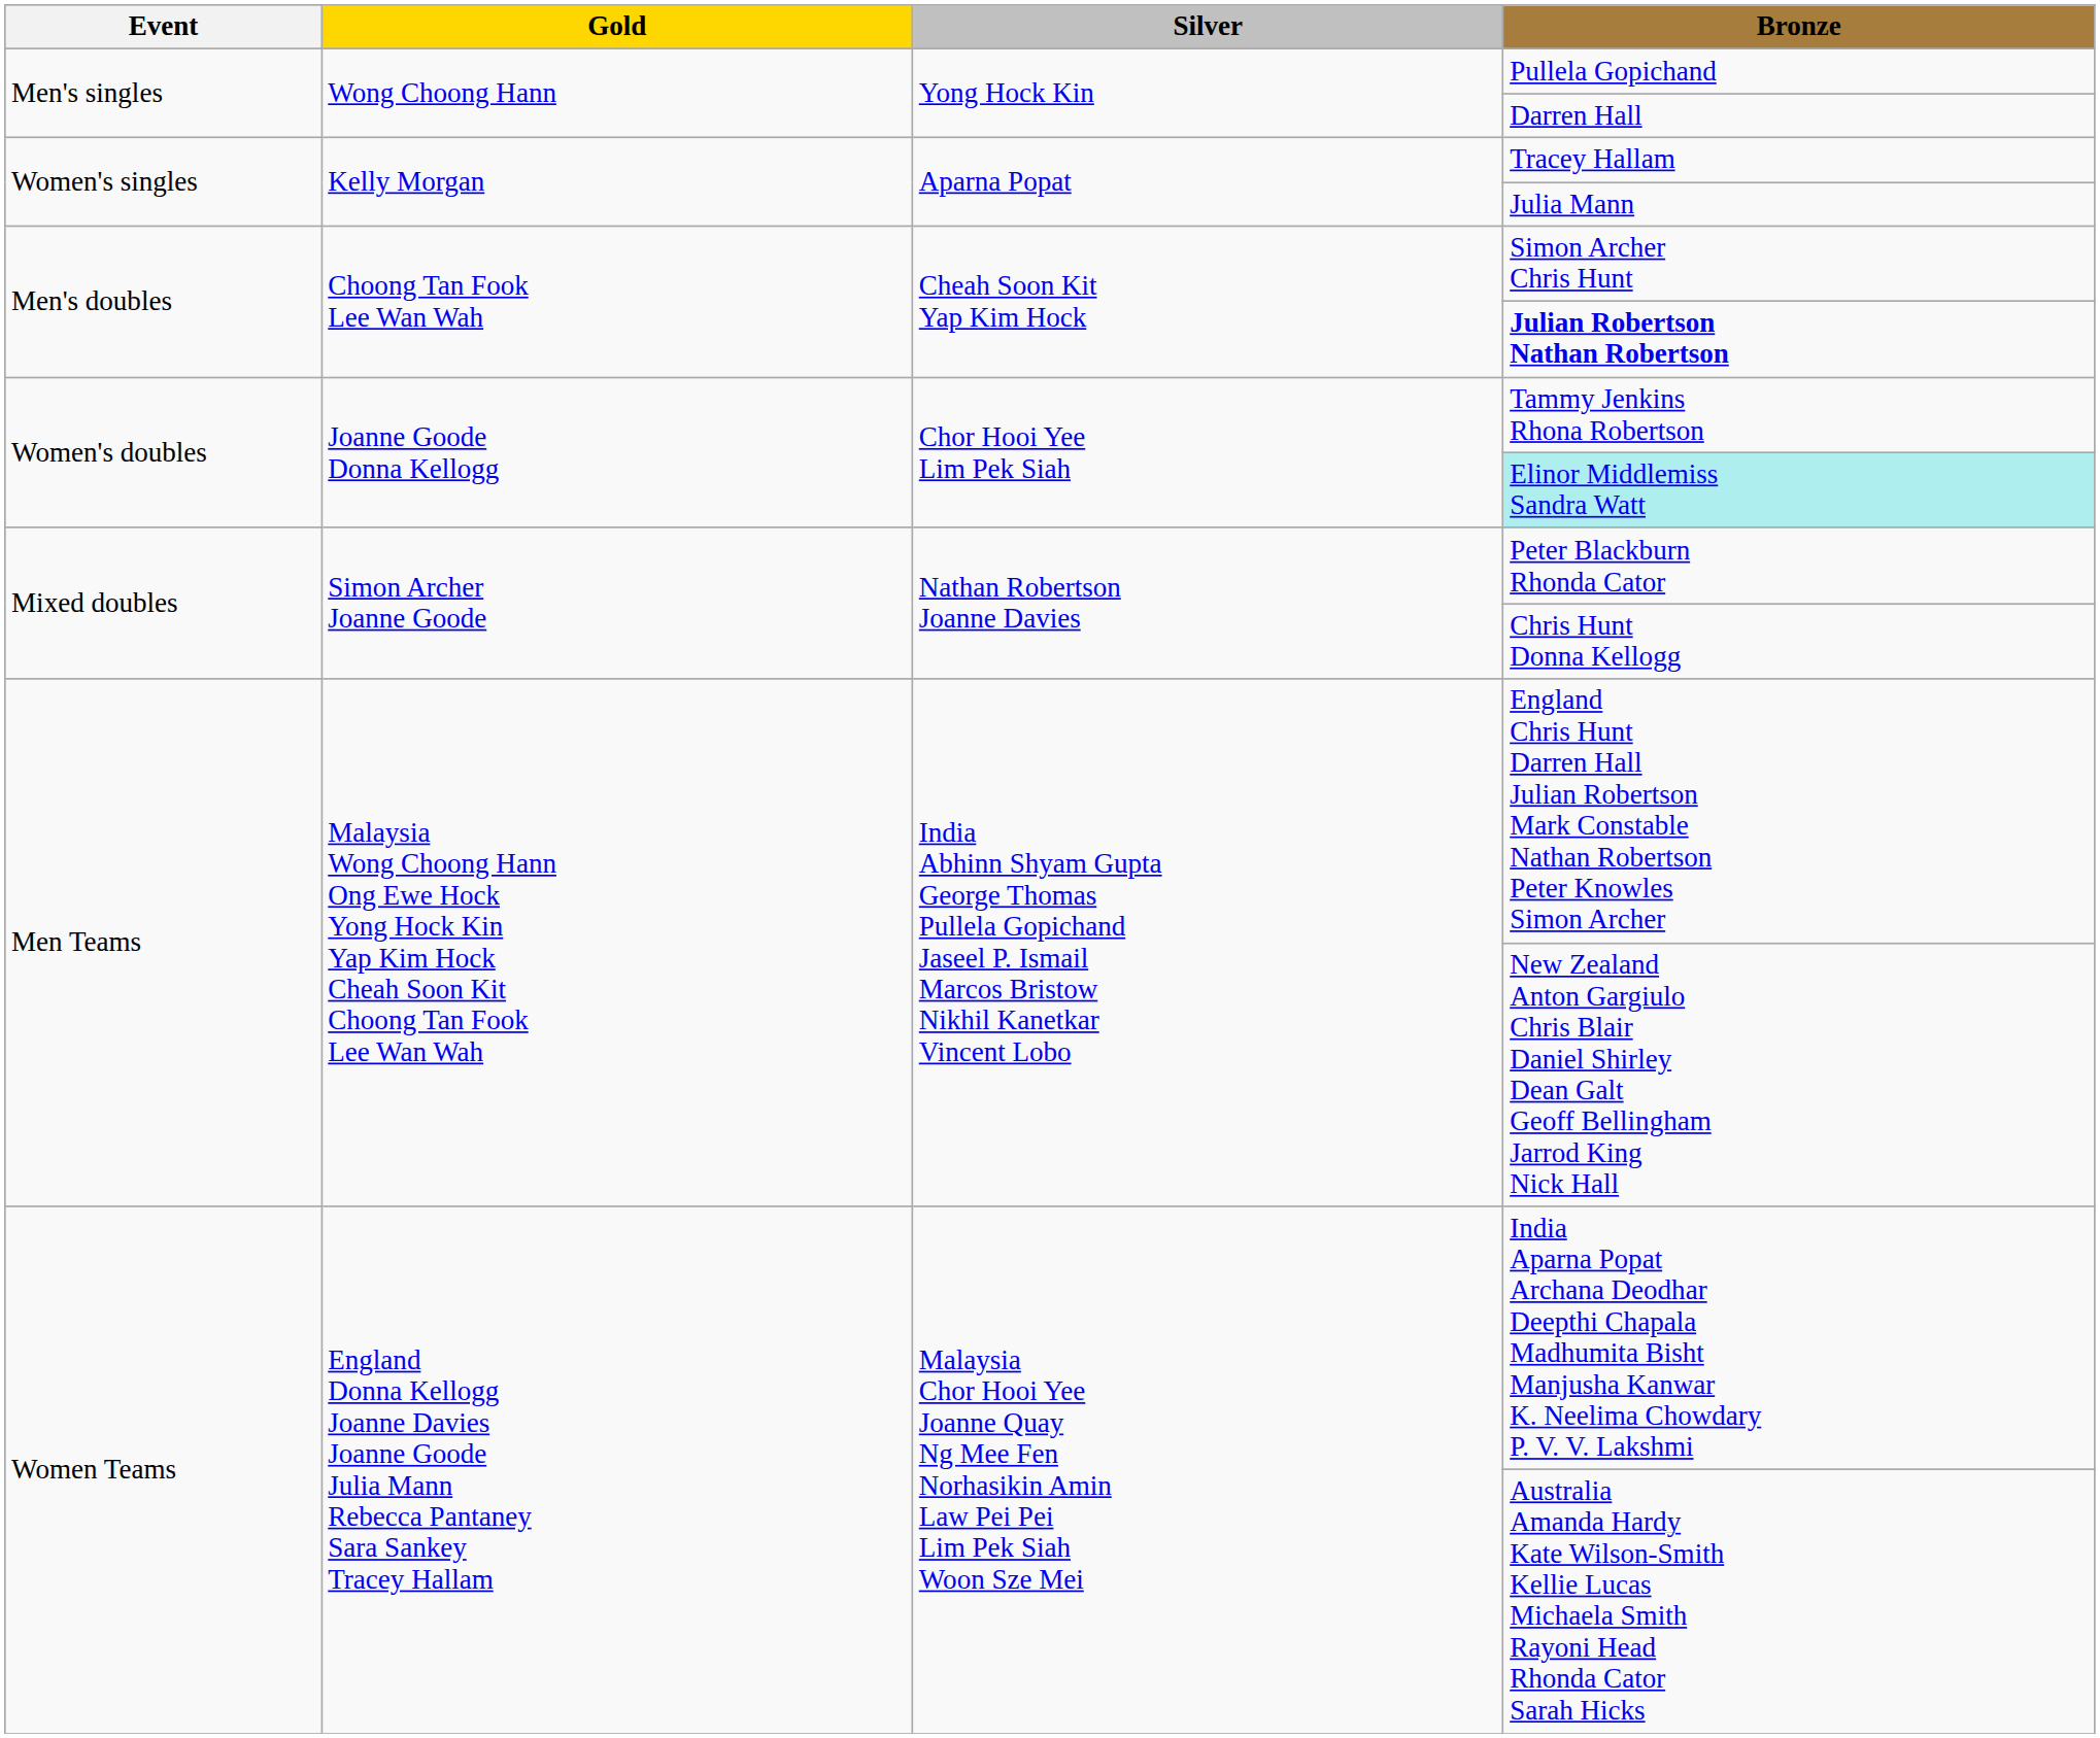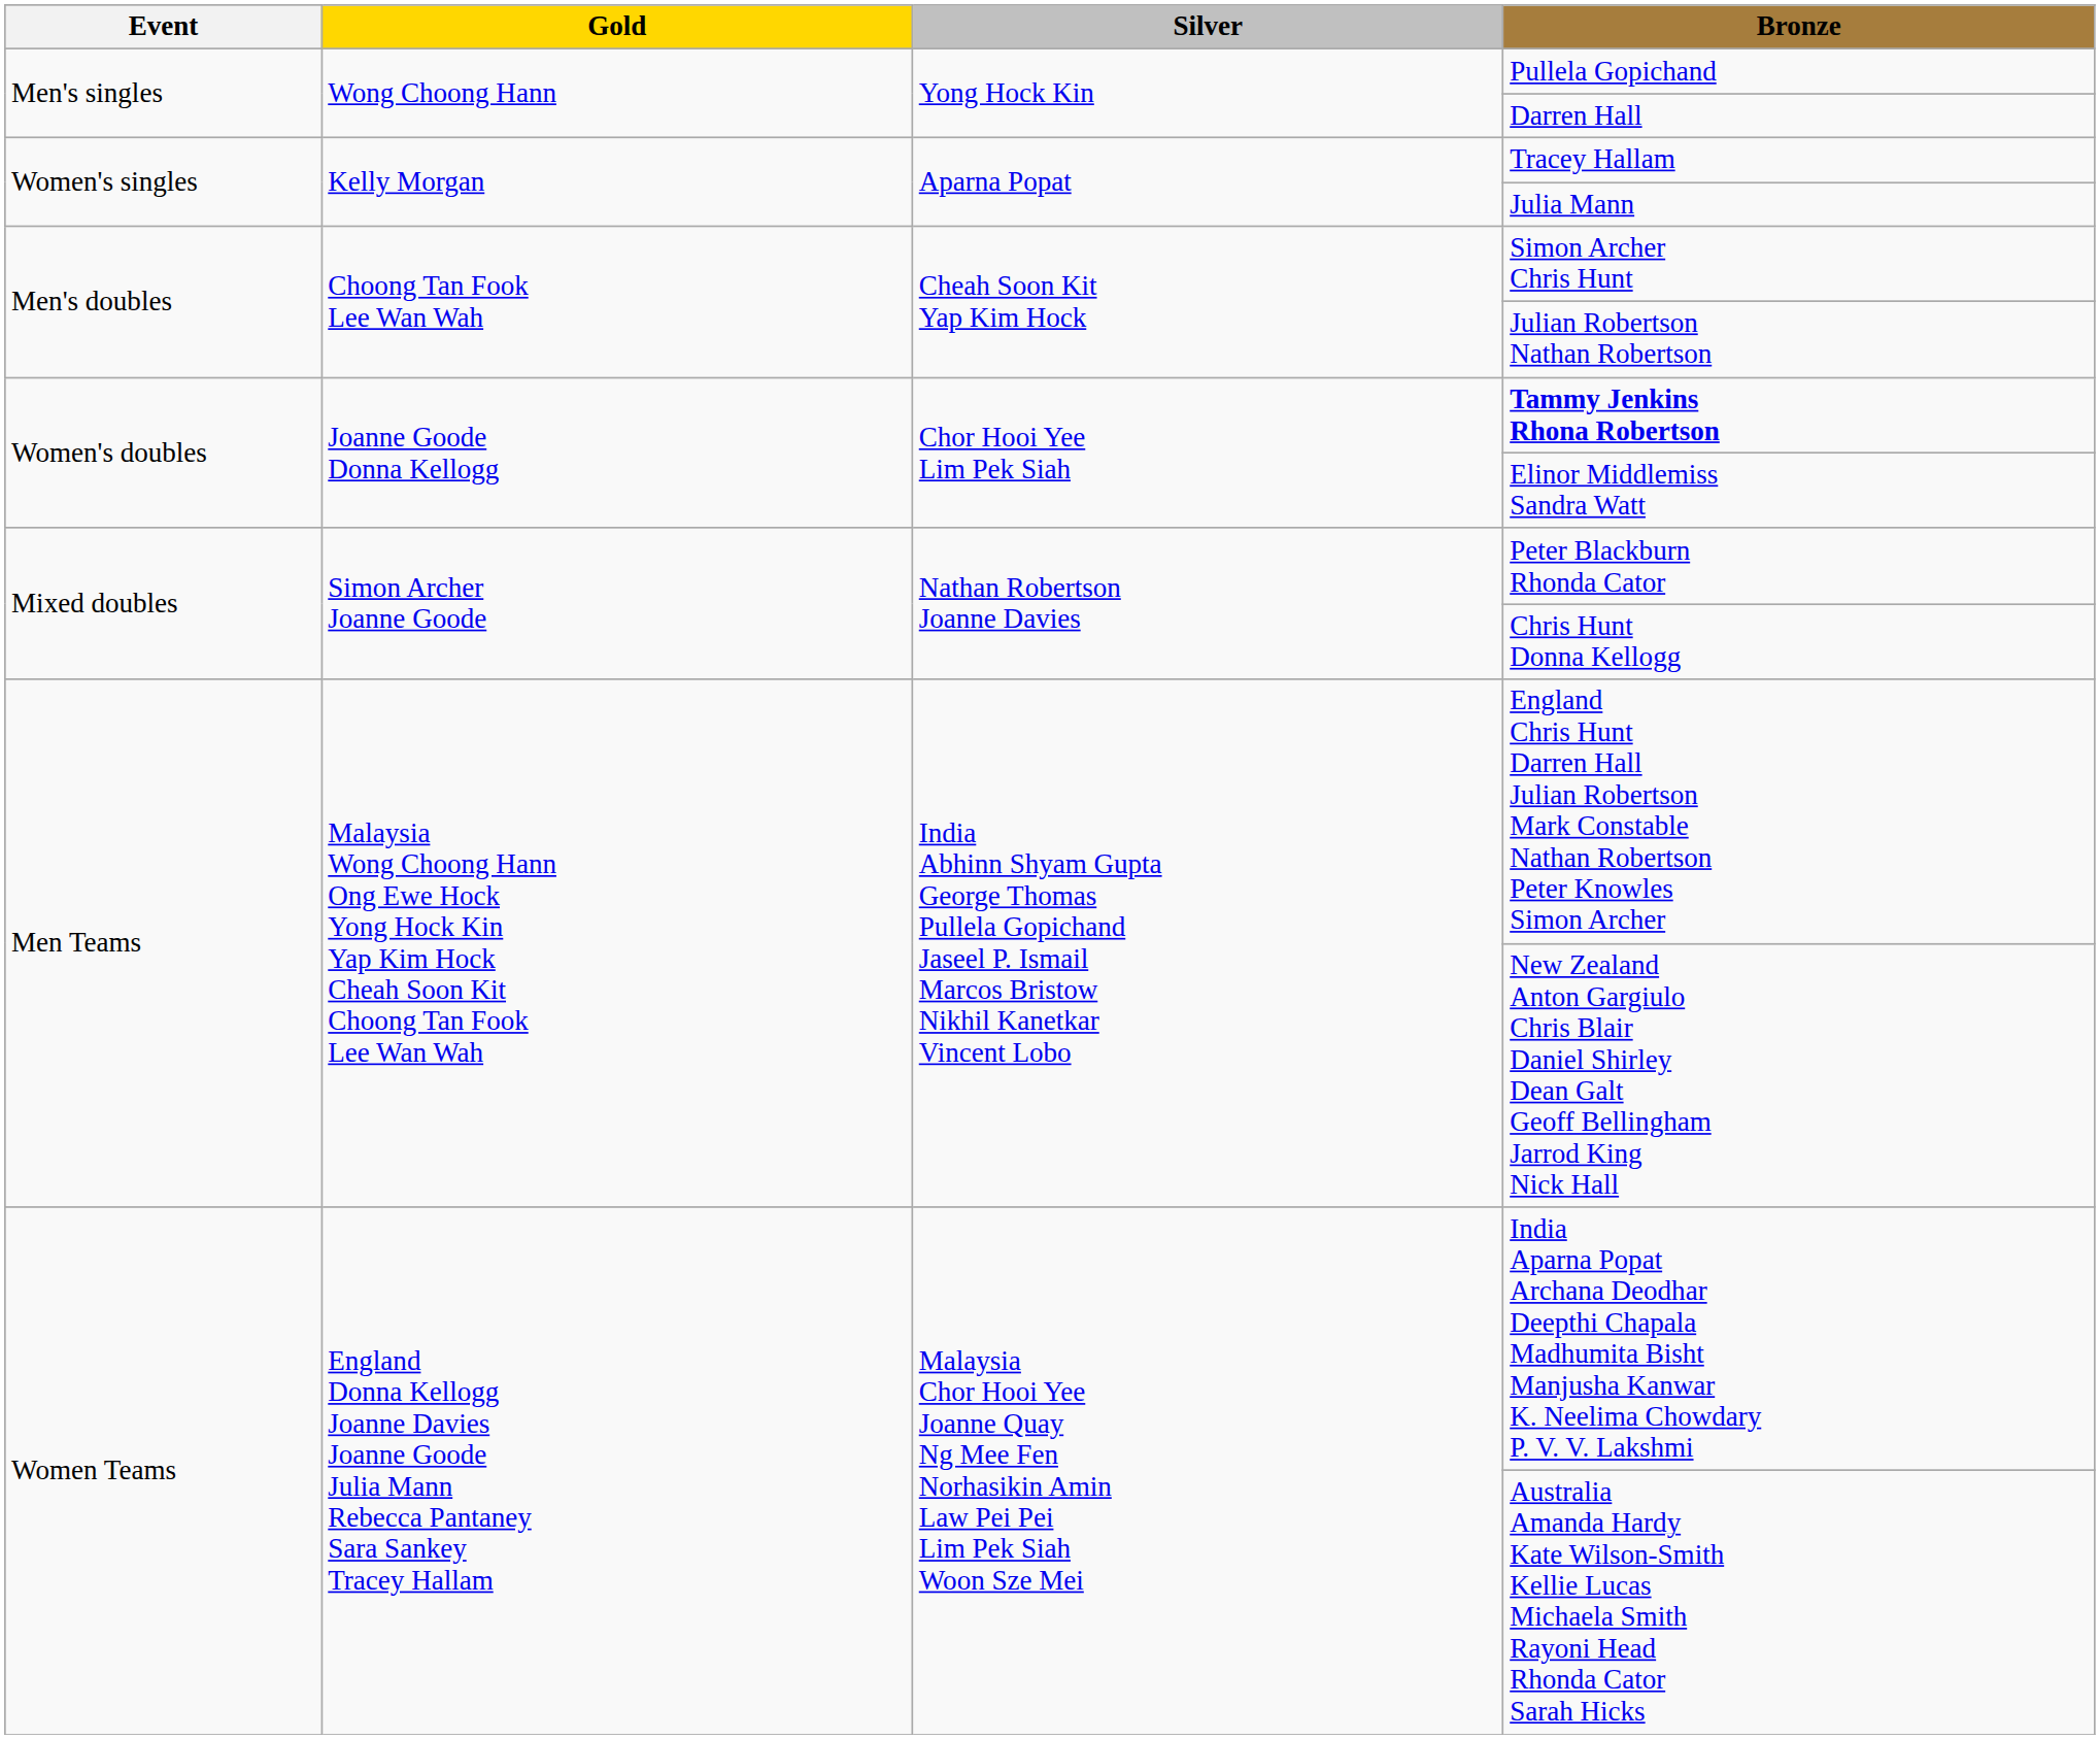Julian Robertson Nathan Robertson | Bronze: bold -> normal
Tammy Jenkins Rhona Robertson | Bronze: normal -> bold
Elinor Middlemiss Sandra Watt | Bronze: paleturquoise background -> no background
